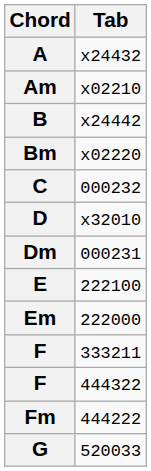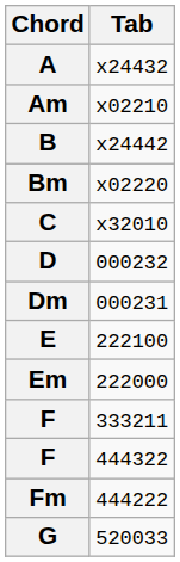row 6 | Tab: 000232 -> x32010
row 7 | Tab: x32010 -> 000232
